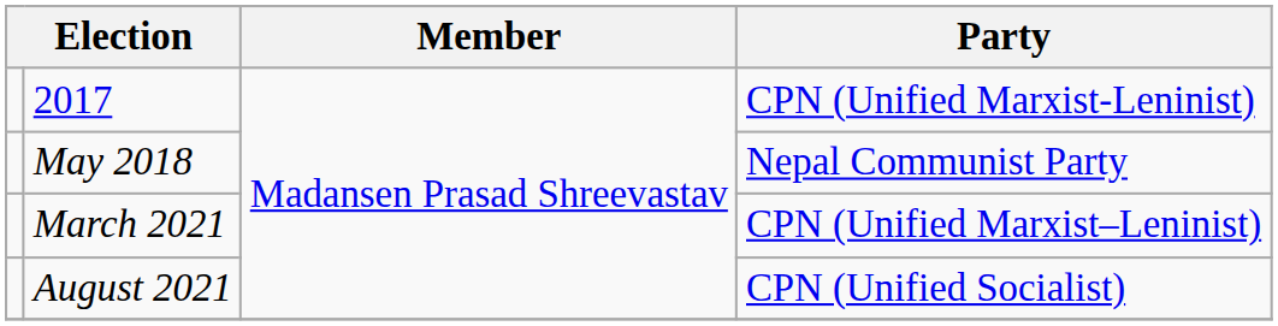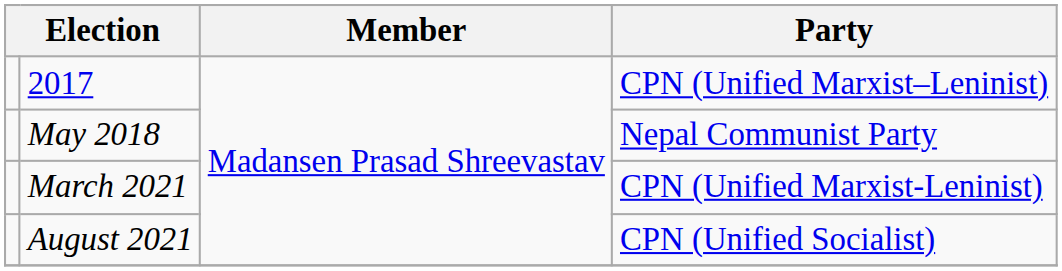2017 | Party: CPN (Unified Marxist-Leninist) -> CPN (Unified Marxist–Leninist)
March 2021 | Party: CPN (Unified Marxist–Leninist) -> CPN (Unified Marxist-Leninist)
